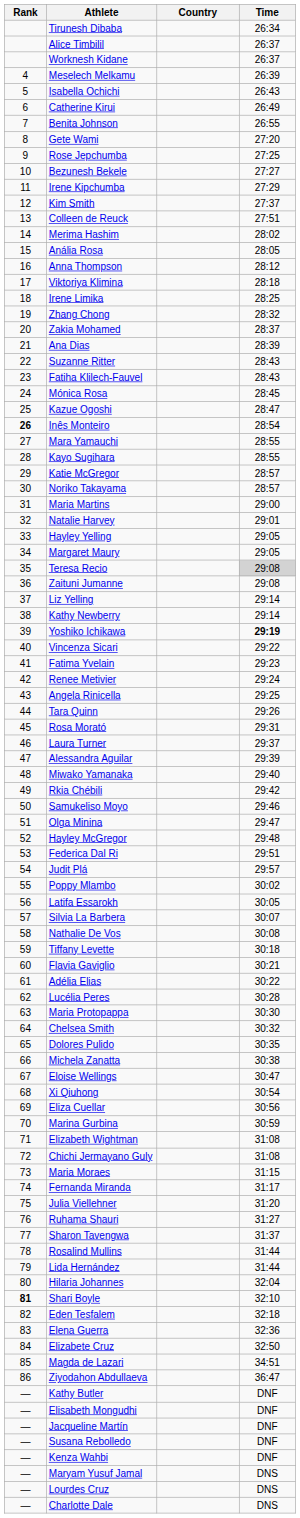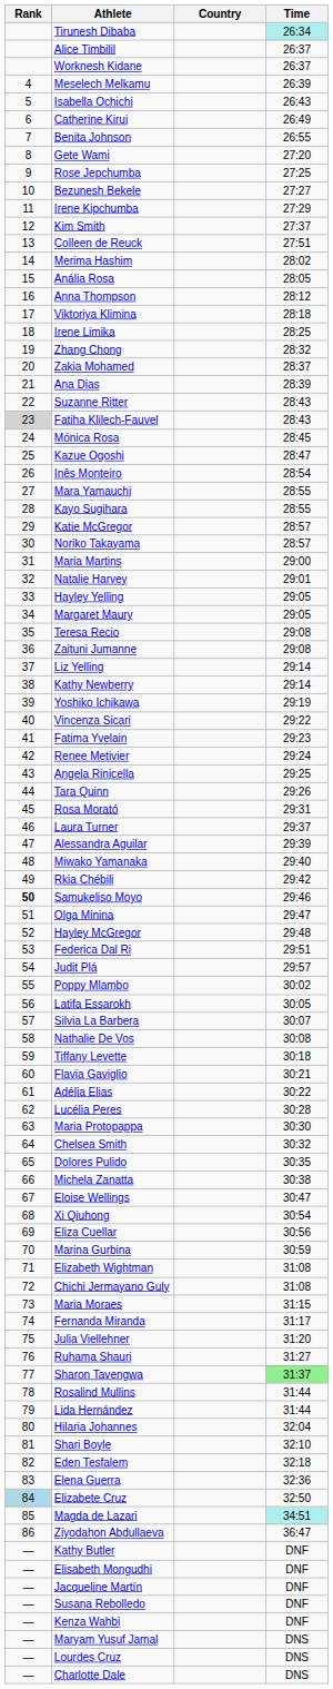Tirunesh Dibaba | Time: no background -> paleturquoise background
Fatiha Klilech-Fauvel | Rank: no background -> lightgrey background
Inês Monteiro | Rank: bold -> normal
Teresa Recio | Time: lightgrey background -> no background
Yoshiko Ichikawa | Time: bold -> normal
Samukeliso Moyo | Rank: normal -> bold
Sharon Tavengwa | Time: no background -> lightgreen background
Shari Boyle | Rank: bold -> normal
Elizabete Cruz | Rank: no background -> lightblue background
Magda de Lazari | Time: no background -> paleturquoise background
